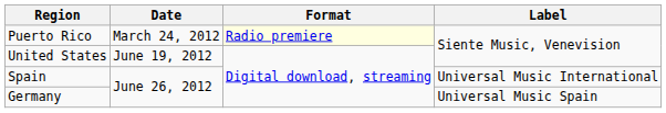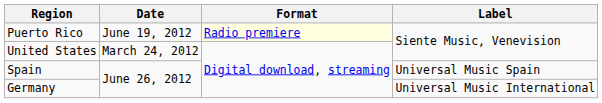Puerto Rico | Date: March 24, 2012 -> June 19, 2012
United States | Date: June 19, 2012 -> March 24, 2012
Spain | Label: Universal Music International -> Universal Music Spain
Germany | Label: Universal Music Spain -> Universal Music International
